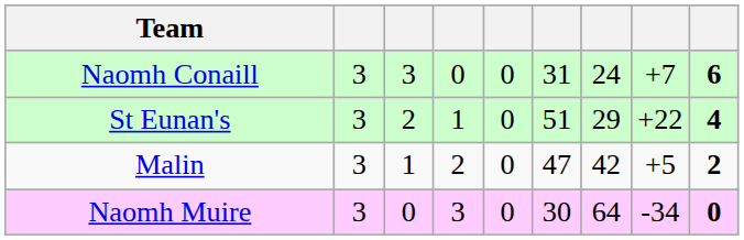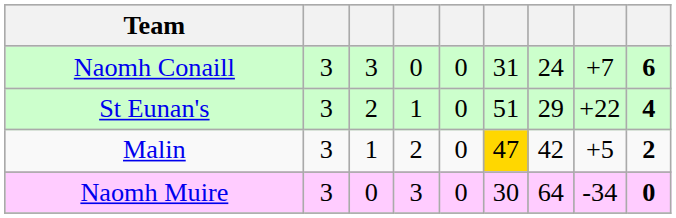Malin | column 6: no background -> gold background
